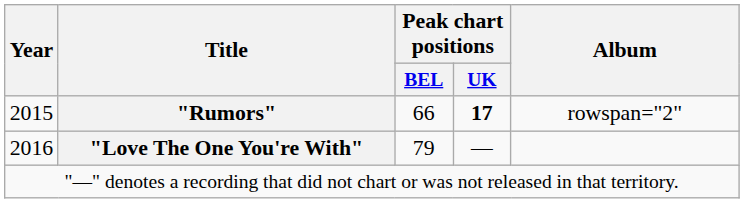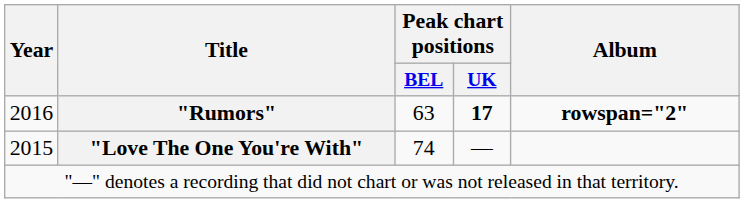"Rumors" | Year: 2015 -> 2016
"Rumors" | Peak chart positions / BEL: 66 -> 63
"Rumors" | Album: normal -> bold
"Love The One You're With" | Year: 2016 -> 2015
"Love The One You're With" | Peak chart positions / BEL: 79 -> 74
